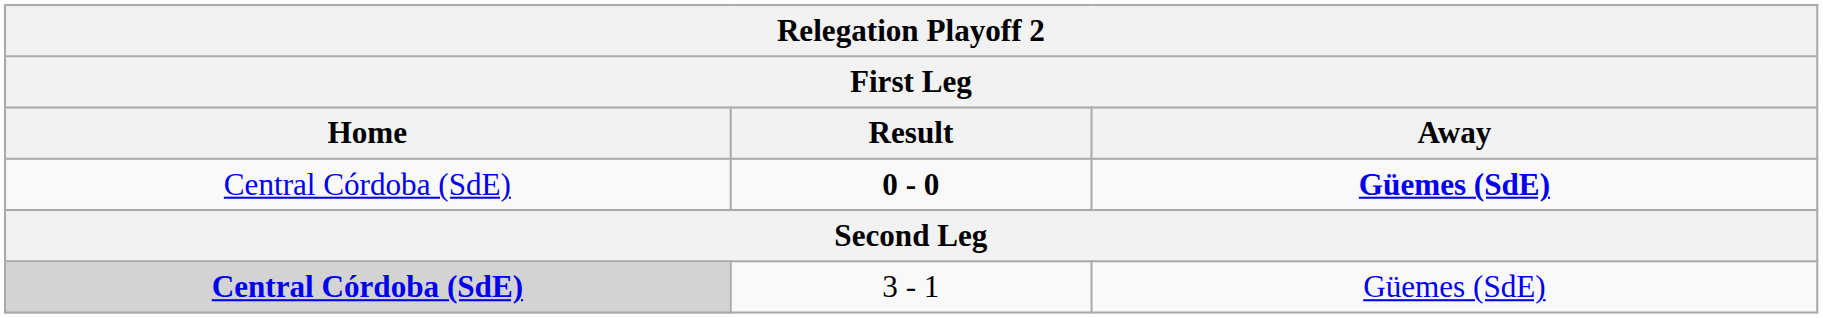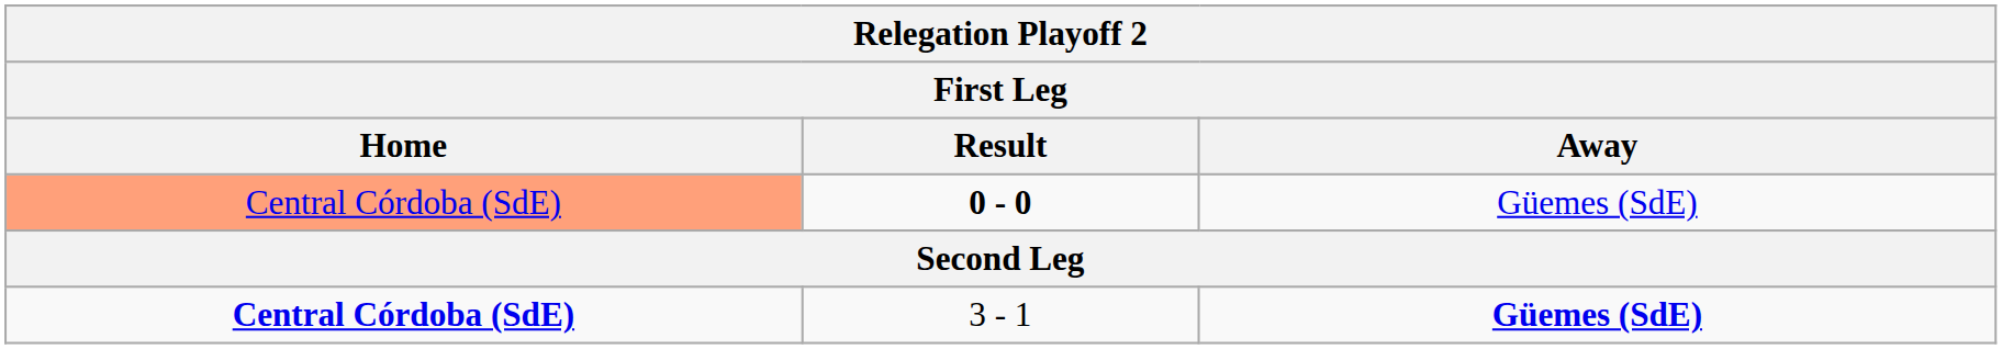0 - 0 | Home: no background -> lightsalmon background
0 - 0 | Away: bold -> normal
3 - 1 | Home: lightgrey background -> no background
3 - 1 | Away: normal -> bold
